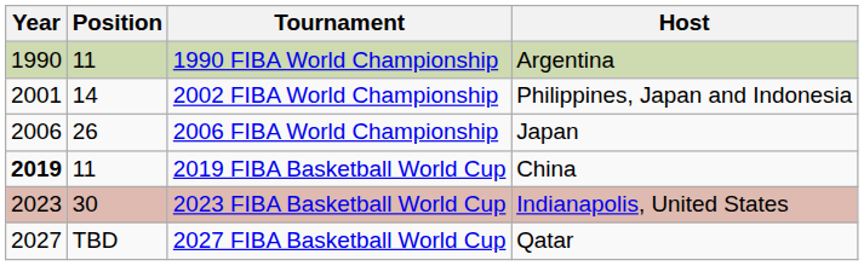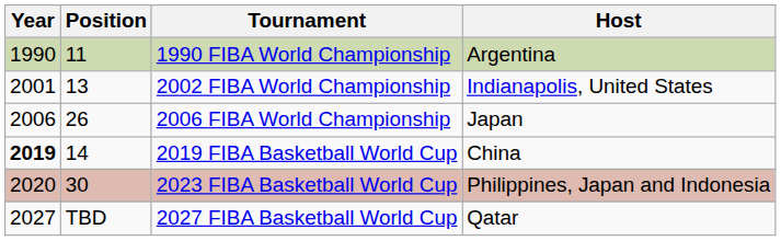2002 FIBA World Championship | Position: 14 -> 13
2002 FIBA World Championship | Host: Philippines, Japan and Indonesia -> Indianapolis, United States
2019 FIBA Basketball World Cup | Position: 11 -> 14
2023 FIBA Basketball World Cup | Year: 2023 -> 2020
2023 FIBA Basketball World Cup | Host: Indianapolis, United States -> Philippines, Japan and Indonesia
